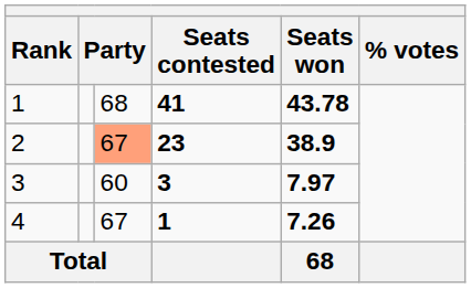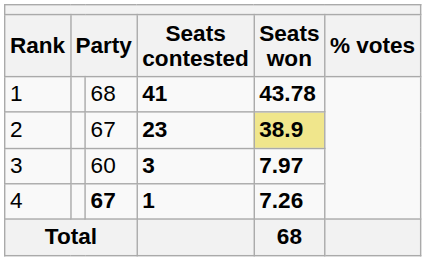2 | column 3: lightsalmon background -> no background
2 | Seats won: no background -> khaki background
4 | column 3: normal -> bold
